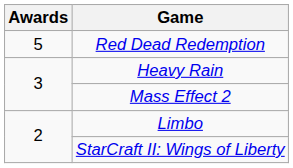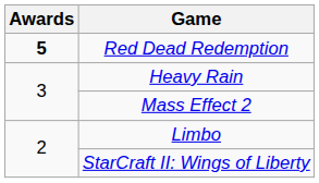Red Dead Redemption | Awards: normal -> bold
